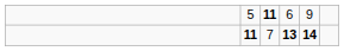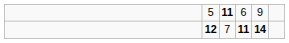row 2 | column 2: 11 -> 12
row 2 | column 4: 13 -> 11
